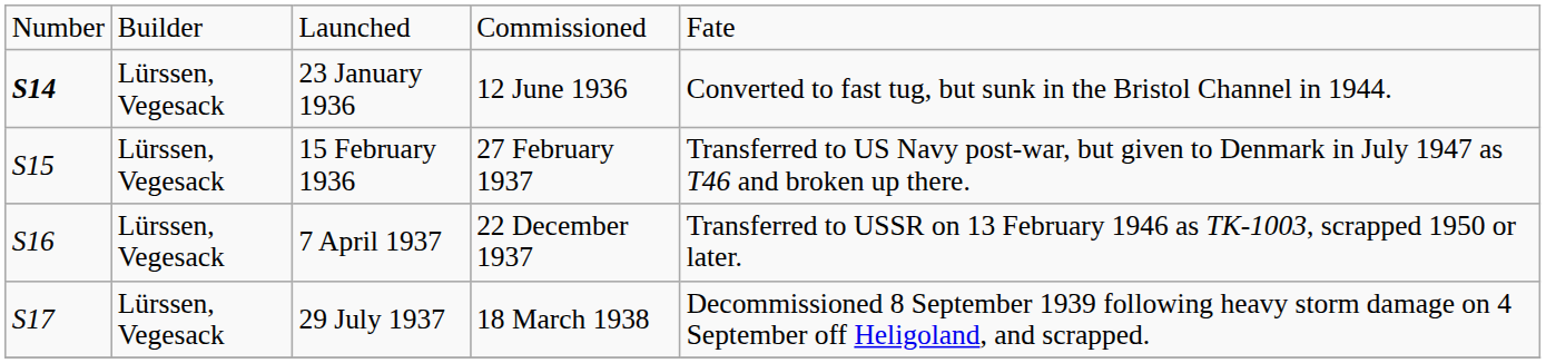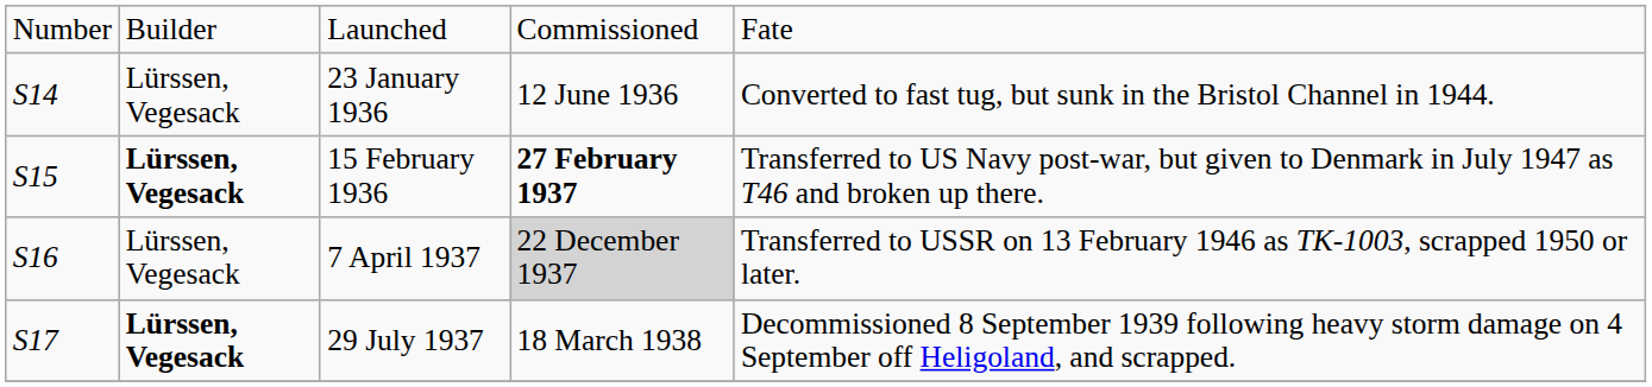23 January 1936 | column 1: bold -> normal
15 February 1936 | column 2: normal -> bold
15 February 1936 | column 4: normal -> bold
7 April 1937 | column 4: no background -> lightgrey background
29 July 1937 | column 2: normal -> bold
